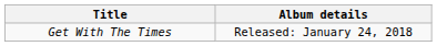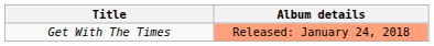Get With The Times | Album details: no background -> lightsalmon background
